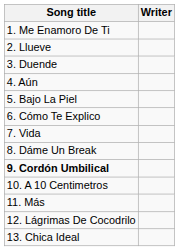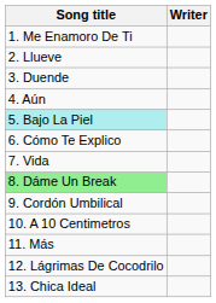5. Bajo La Piel | Song title: no background -> paleturquoise background
8. Dáme Un Break | Song title: no background -> lightgreen background
9. Cordón Umbilical | Song title: bold -> normal
